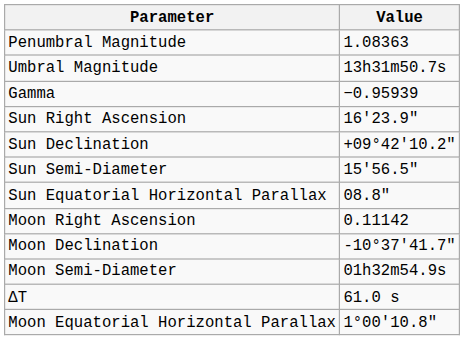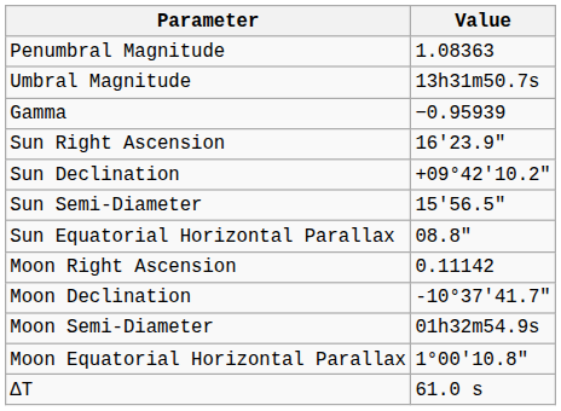rows swapped: Moon Equatorial Horizontal Parallax <-> ΔT
